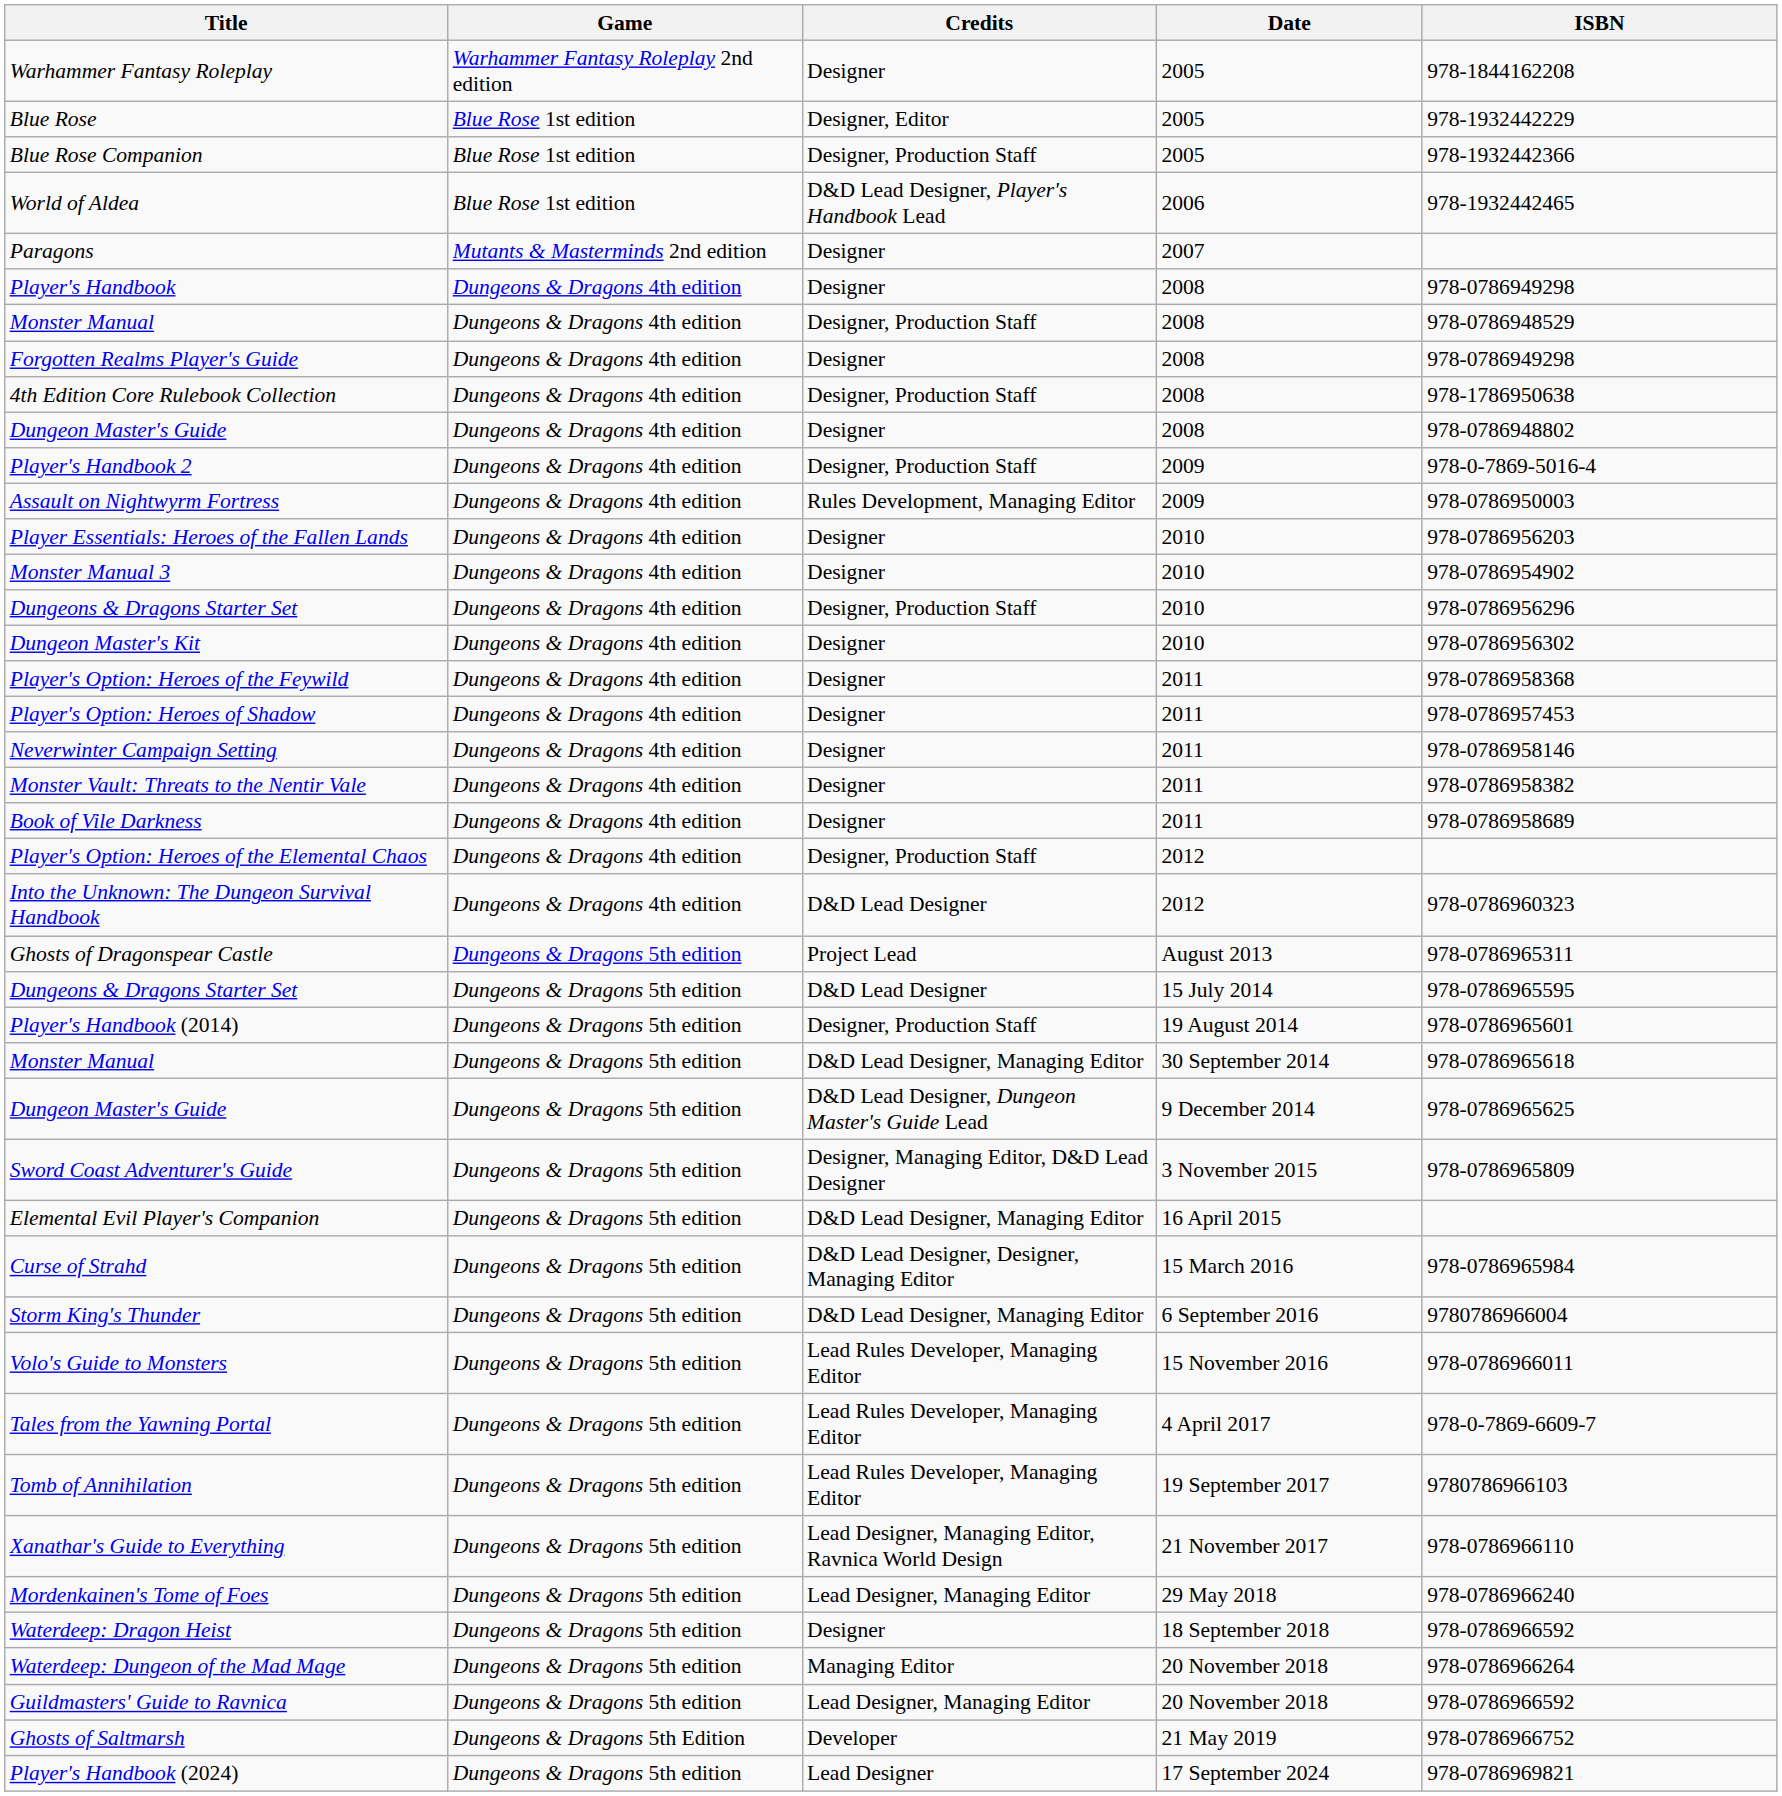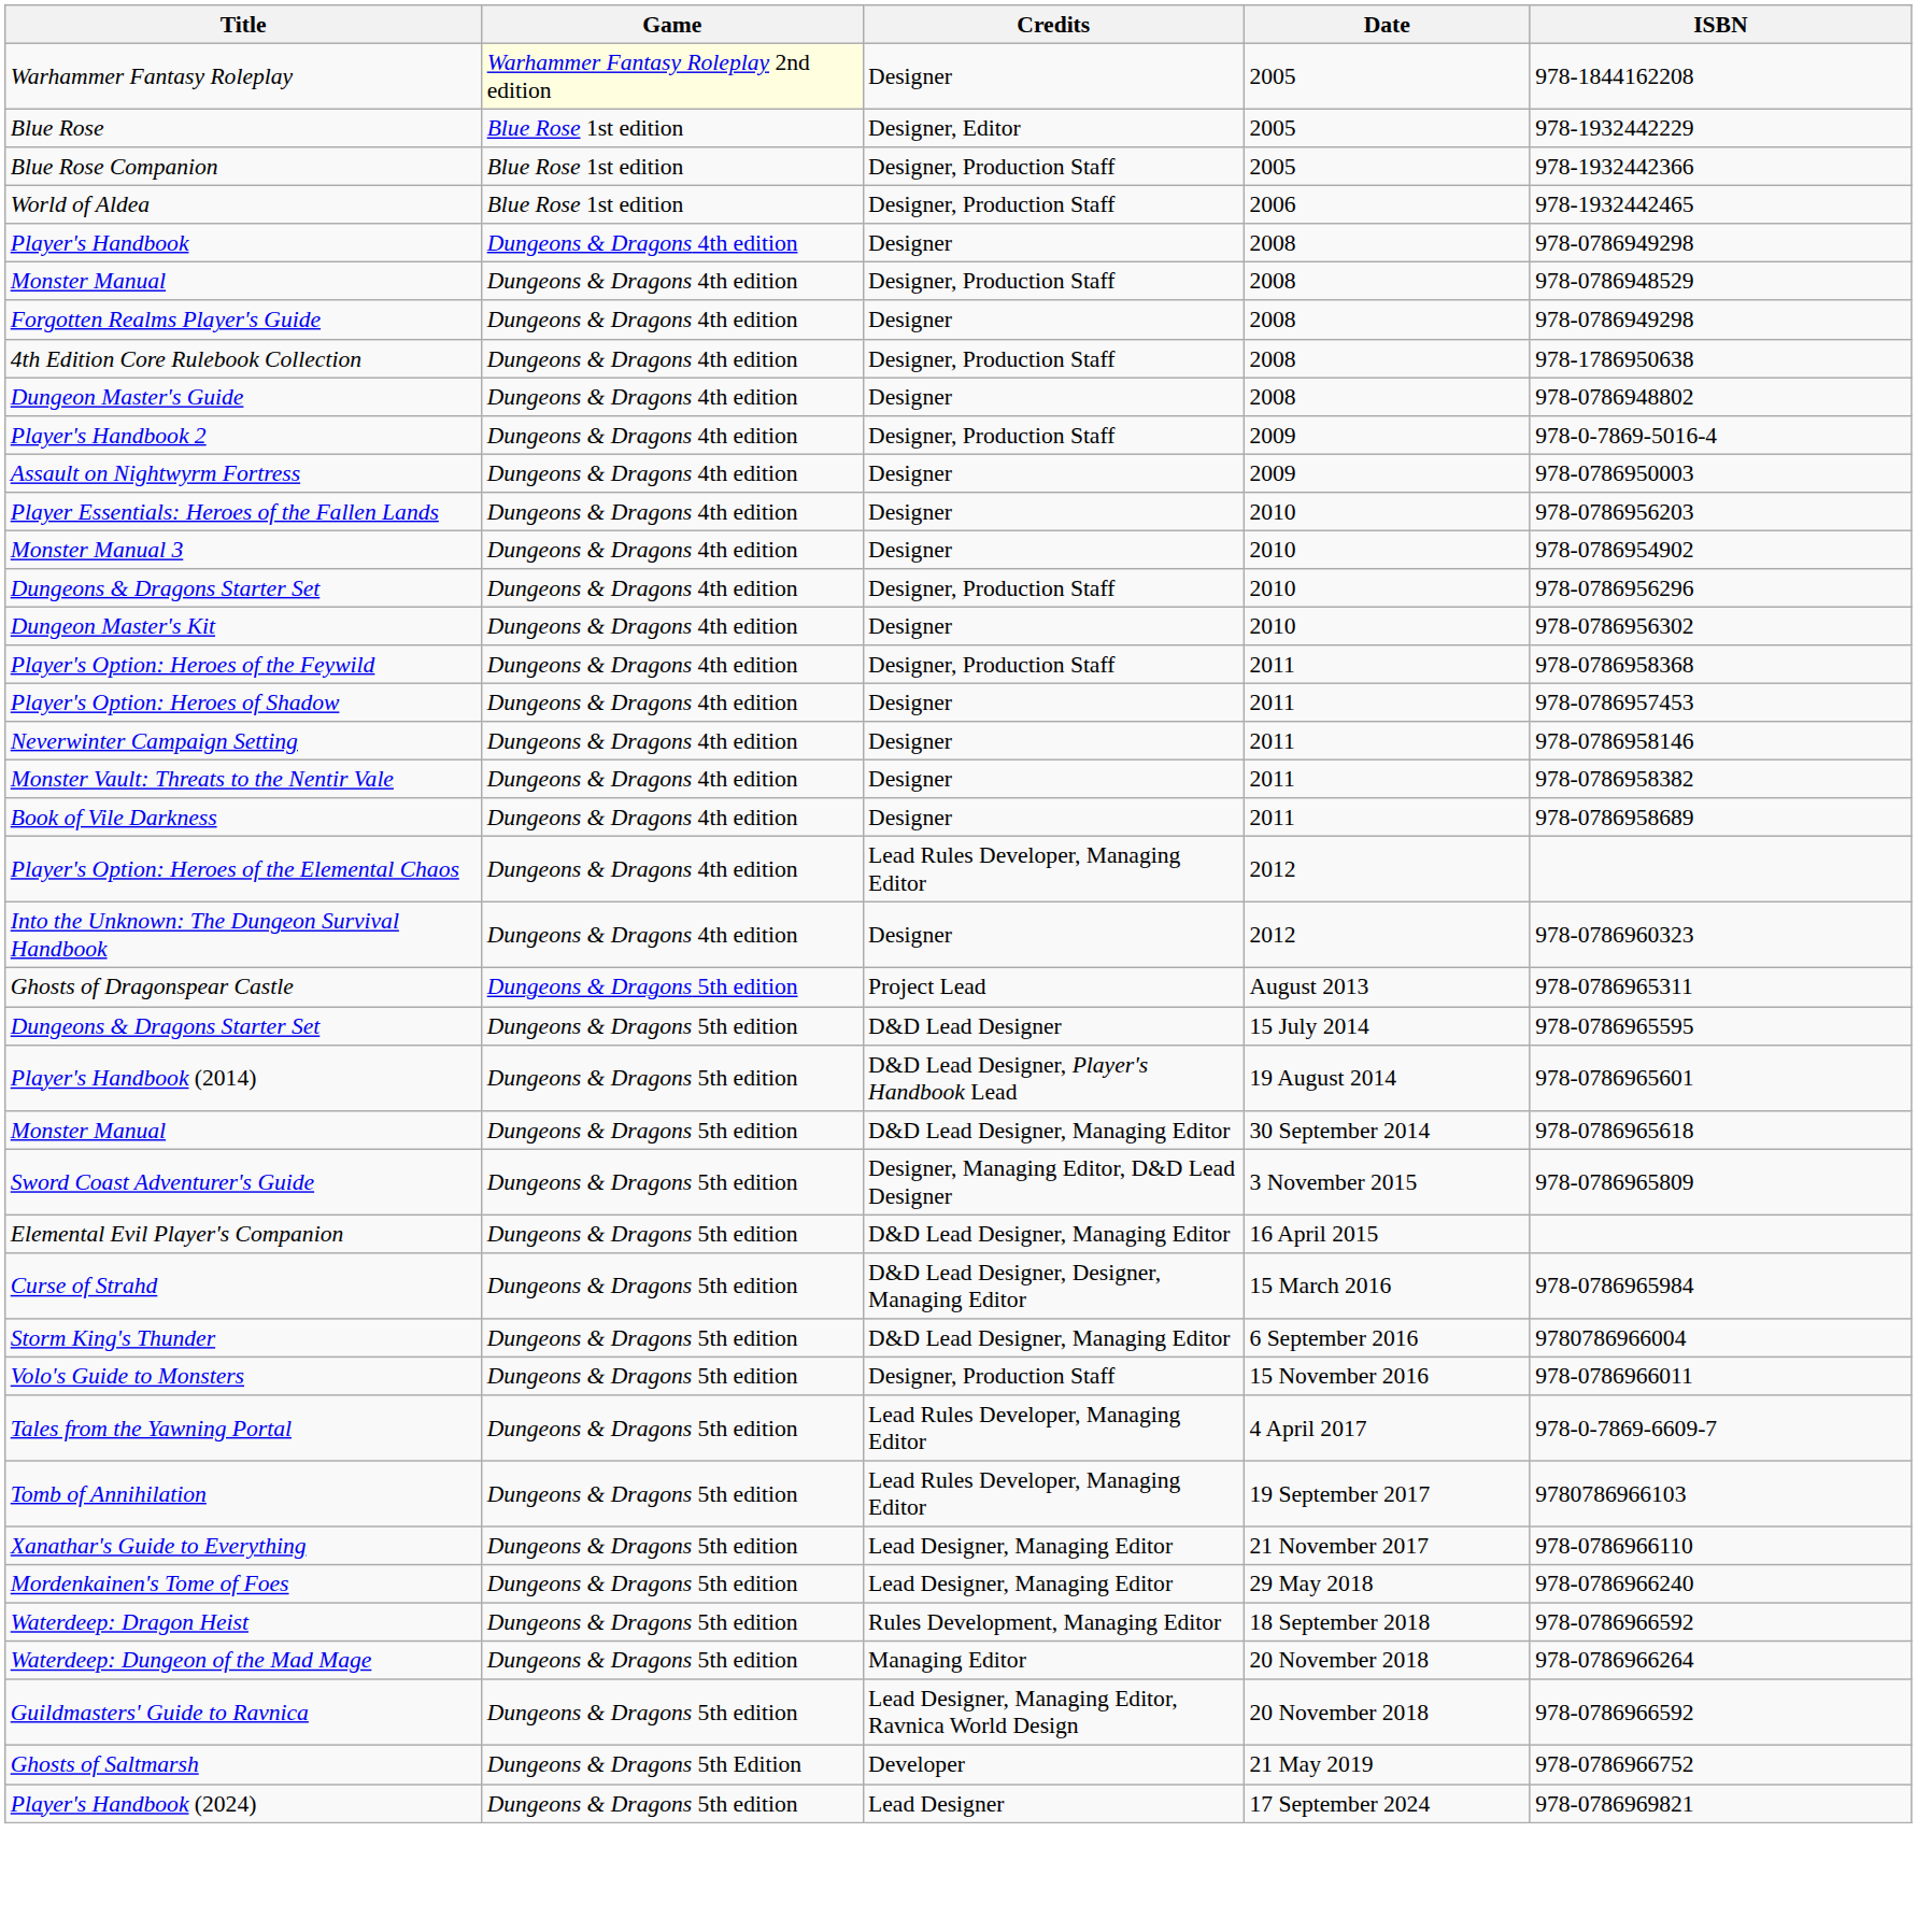Warhammer Fantasy Roleplay | Game: no background -> lightyellow background
World of Aldea | Credits: D&D Lead Designer, Player's Handbook Lead -> Designer, Production Staff
- row: Paragons | Mutants & Masterminds 2nd edition | Designer | 2007
Assault on Nightwyrm Fortress | Credits: Rules Development, Managing Editor -> Designer
Player's Option: Heroes of the Feywild | Credits: Designer -> Designer, Production Staff
Player's Option: Heroes of the Elemental Chaos | Credits: Designer, Production Staff -> Lead Rules Developer, Managing Editor
Into the Unknown: The Dungeon Survival Handbook | Credits: D&D Lead Designer -> Designer
Player's Handbook (2014) | Credits: Designer, Production Staff -> D&D Lead Designer, Player's Handbook Lead
- row: Dungeon Master's Guide | Dungeons & Dragons 5th edition | D&D Lead Designer, Dungeon Master's Guide Lead | 9 December 2014 | 978-0786965625
Volo's Guide to Monsters | Credits: Lead Rules Developer, Managing Editor -> Designer, Production Staff
Xanathar's Guide to Everything | Credits: Lead Designer, Managing Editor, Ravnica World Design -> Lead Designer, Managing Editor
Waterdeep: Dragon Heist | Credits: Designer -> Rules Development, Managing Editor
Guildmasters' Guide to Ravnica | Credits: Lead Designer, Managing Editor -> Lead Designer, Managing Editor, Ravnica World Design
